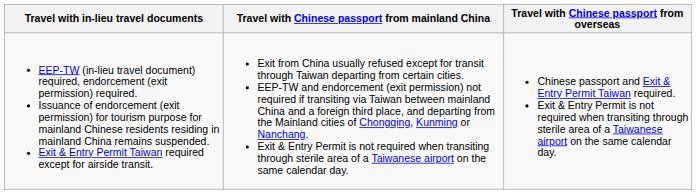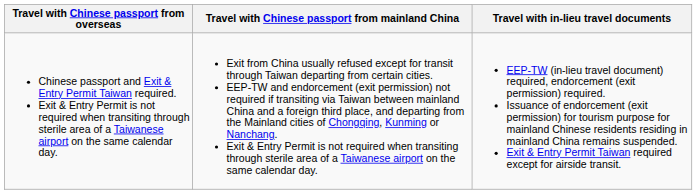columns swapped: Travel with in-lieu travel documents <-> Travel with Chinese passport from overseas
